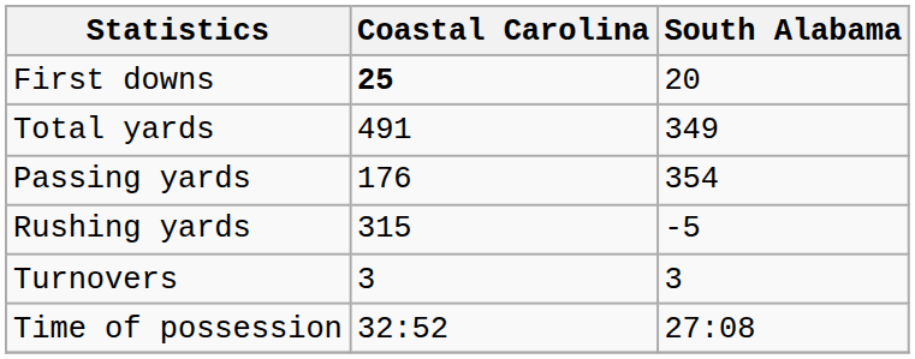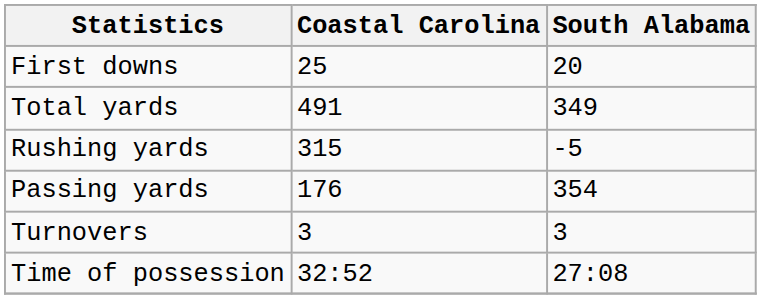First downs | Coastal Carolina: bold -> normal
rows swapped: Rushing yards <-> Passing yards
